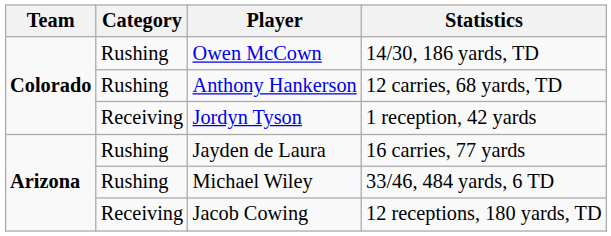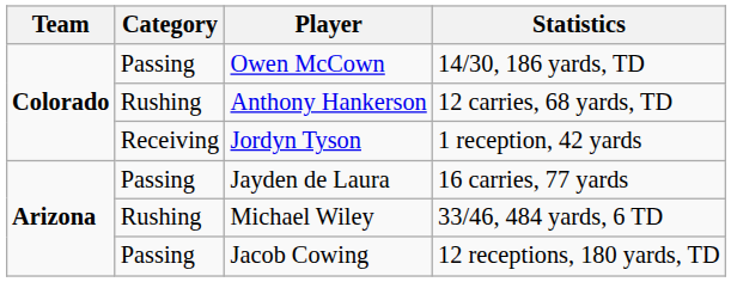Owen McCown | Category: Rushing -> Passing
Jayden de Laura | Category: Rushing -> Passing
Jacob Cowing | Category: Receiving -> Passing
